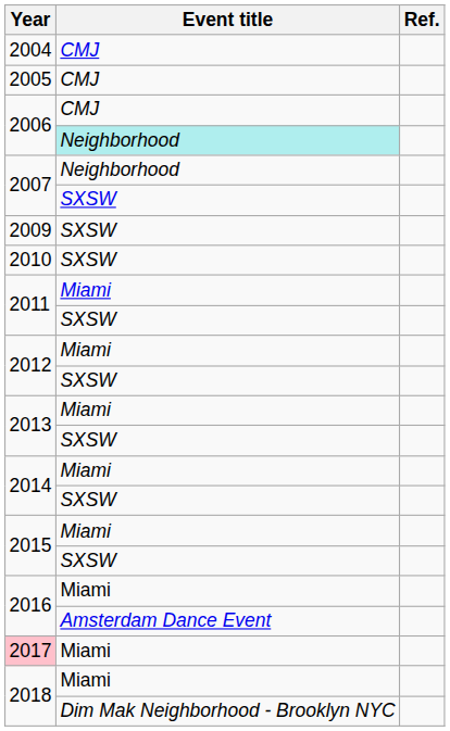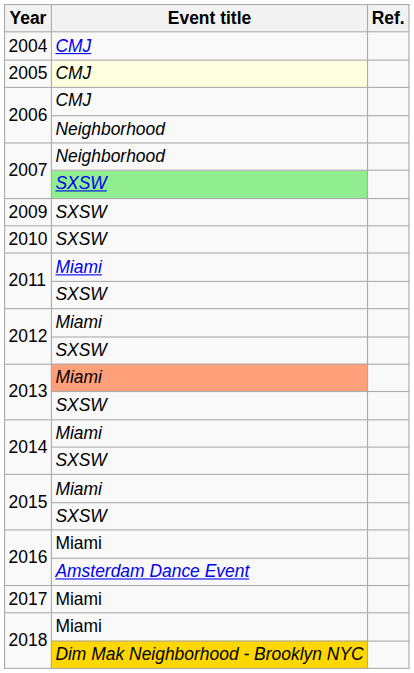2005 | Event title: no background -> lightyellow background
2006 / Neighborhood | Event title: paleturquoise background -> no background
2007 / SXSW | Event title: no background -> lightgreen background
2013 / Miami | Event title: no background -> lightsalmon background
2017 | Year: pink background -> no background
2018 / Dim Mak Neighborhood - Brooklyn NYC | Event title: no background -> gold background
